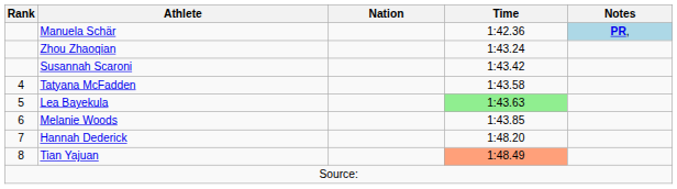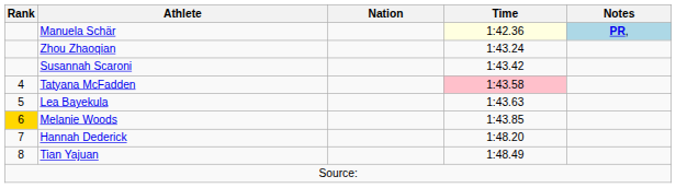Manuela Schär | Time: no background -> lightyellow background
Tatyana McFadden | Time: no background -> pink background
Lea Bayekula | Time: lightgreen background -> no background
Melanie Woods | Rank: no background -> gold background
Tian Yajuan | Time: lightsalmon background -> no background
